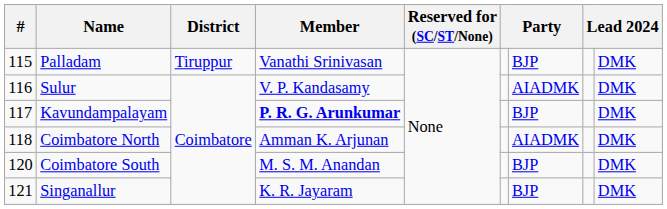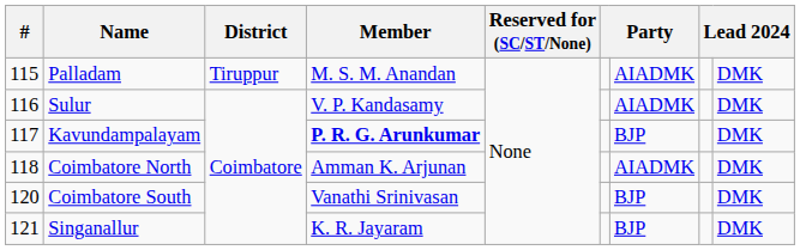Palladam | Member: Vanathi Srinivasan -> M. S. M. Anandan
Palladam | column 7: BJP -> AIADMK
Coimbatore South | Member: M. S. M. Anandan -> Vanathi Srinivasan
